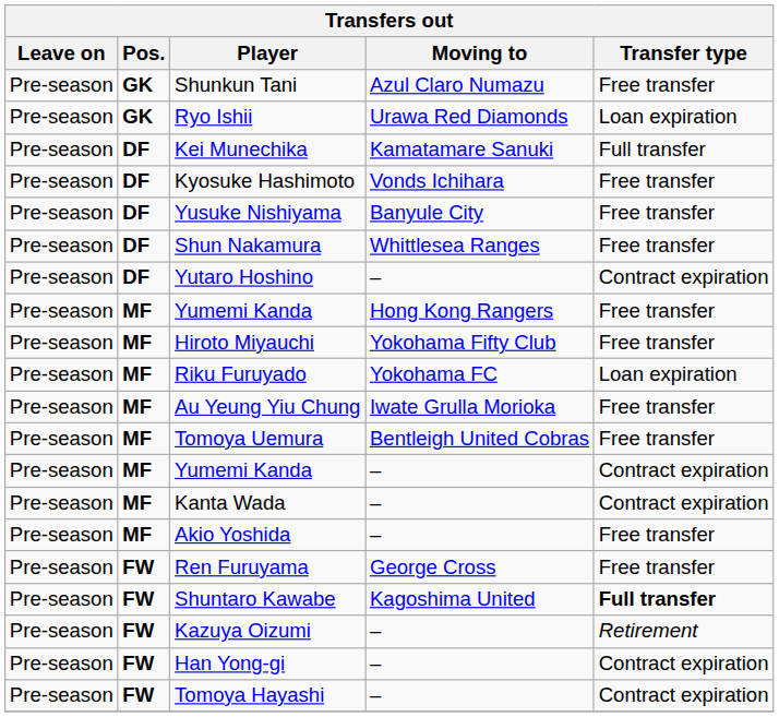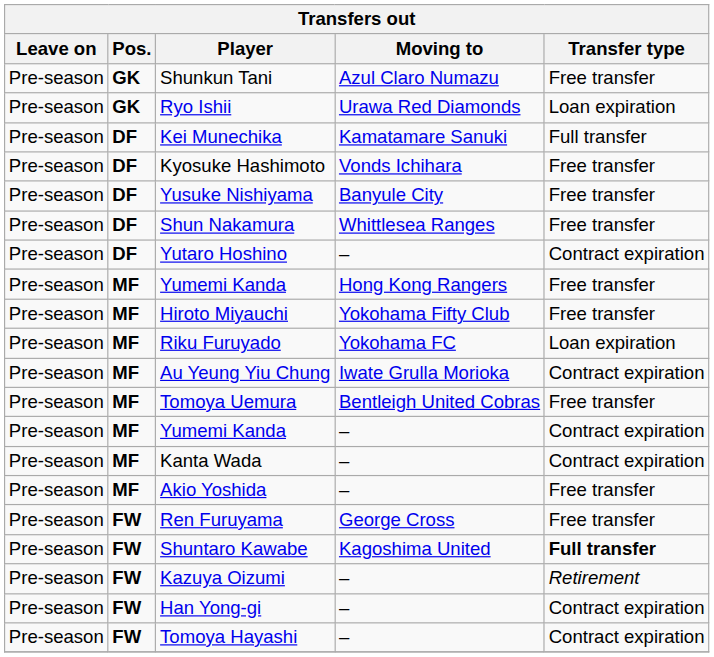Au Yeung Yiu Chung | Transfer type: Free transfer -> Contract expiration
